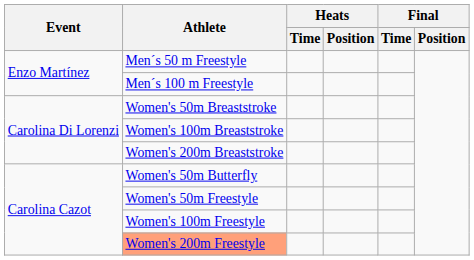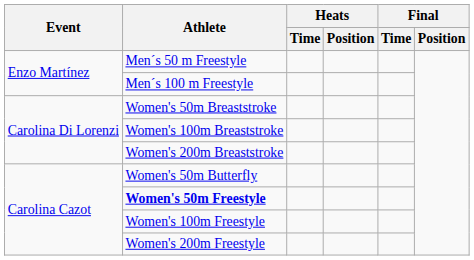Women's 50m Freestyle | Athlete: normal -> bold
Women's 200m Freestyle | Athlete: lightsalmon background -> no background
